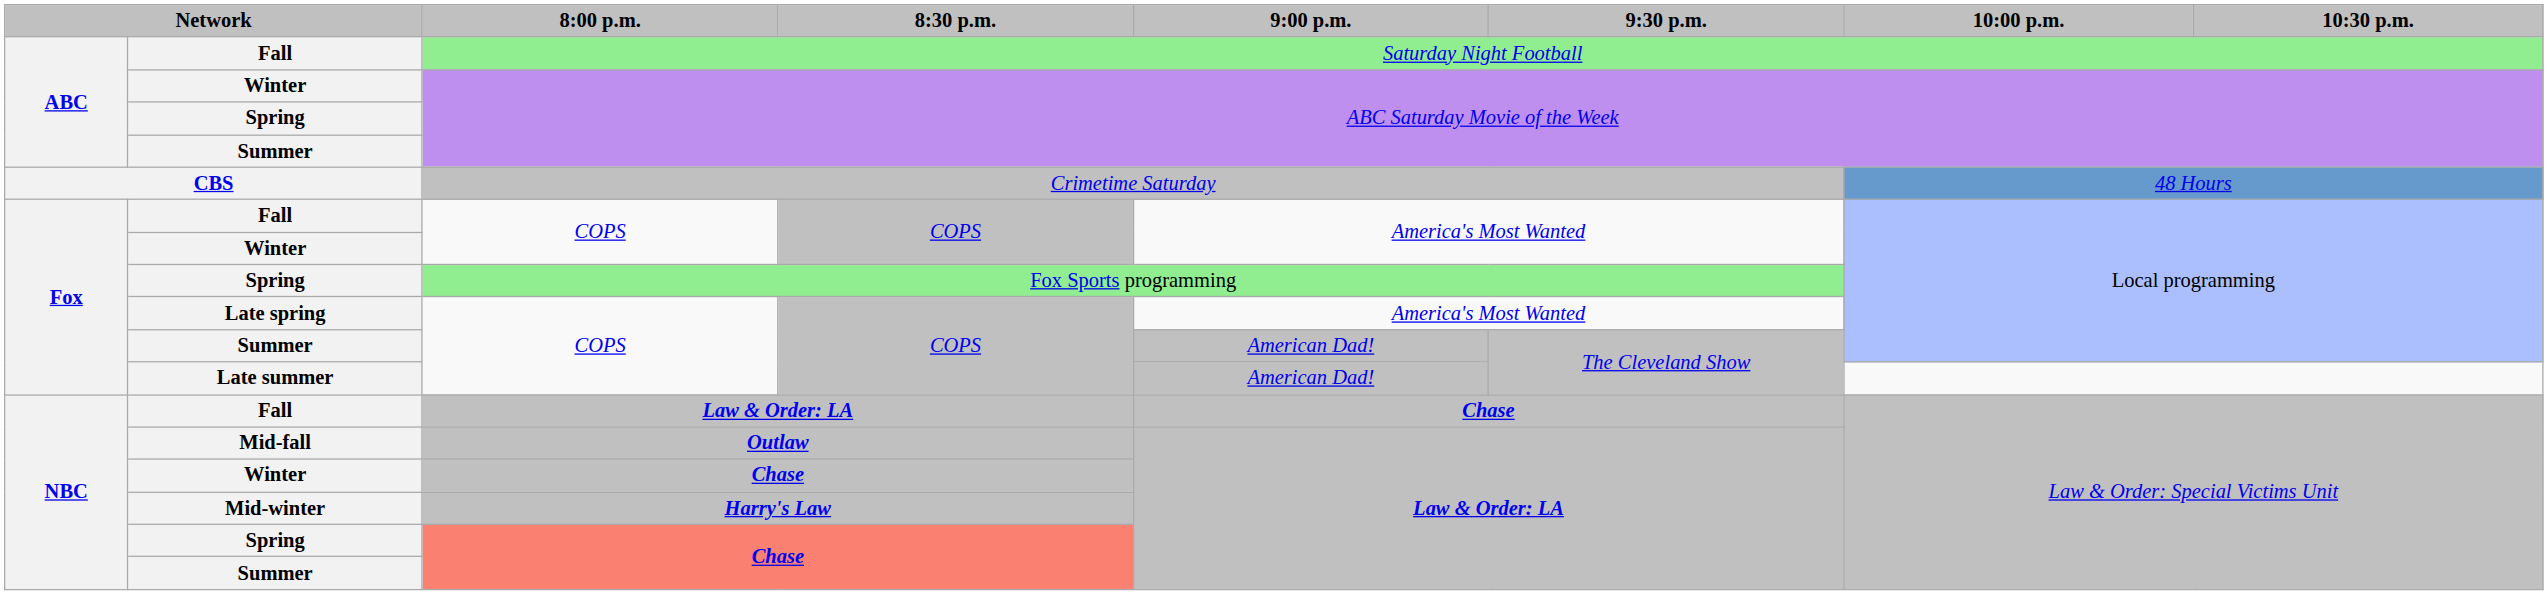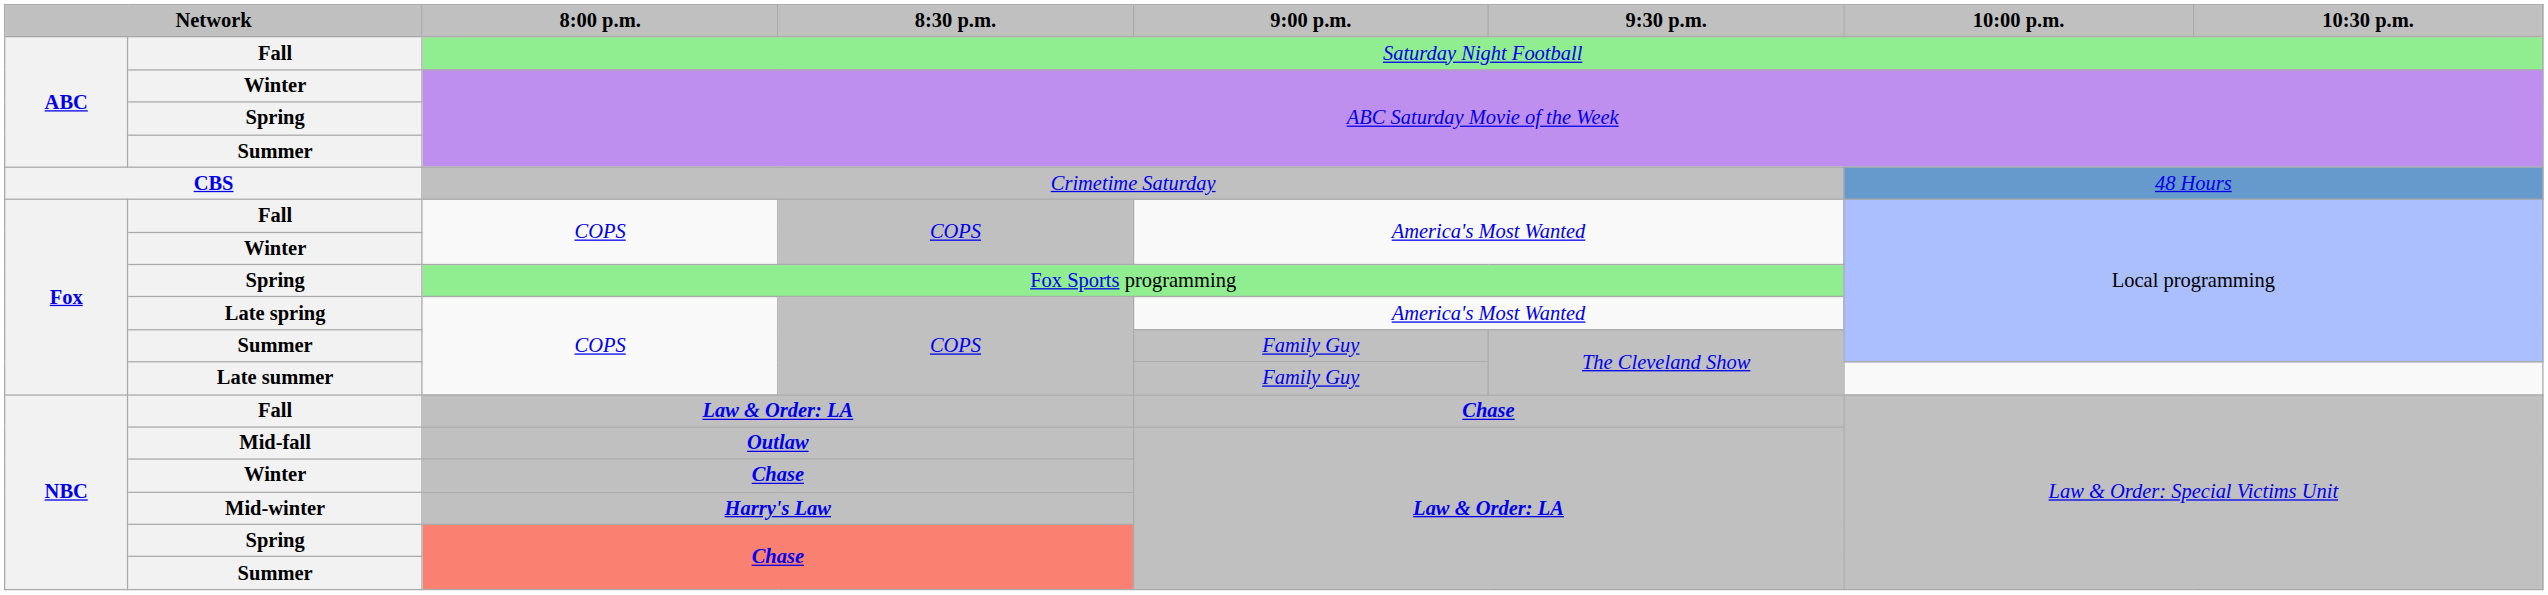Summer / COPS | 9:00 p.m.: American Dad! -> Family Guy
Late summer | 9:00 p.m.: American Dad! -> Family Guy
